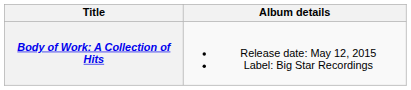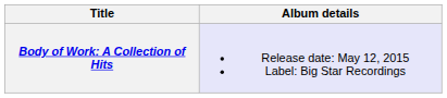Body of Work: A Collection of Hits | Album details: no background -> lavender background
